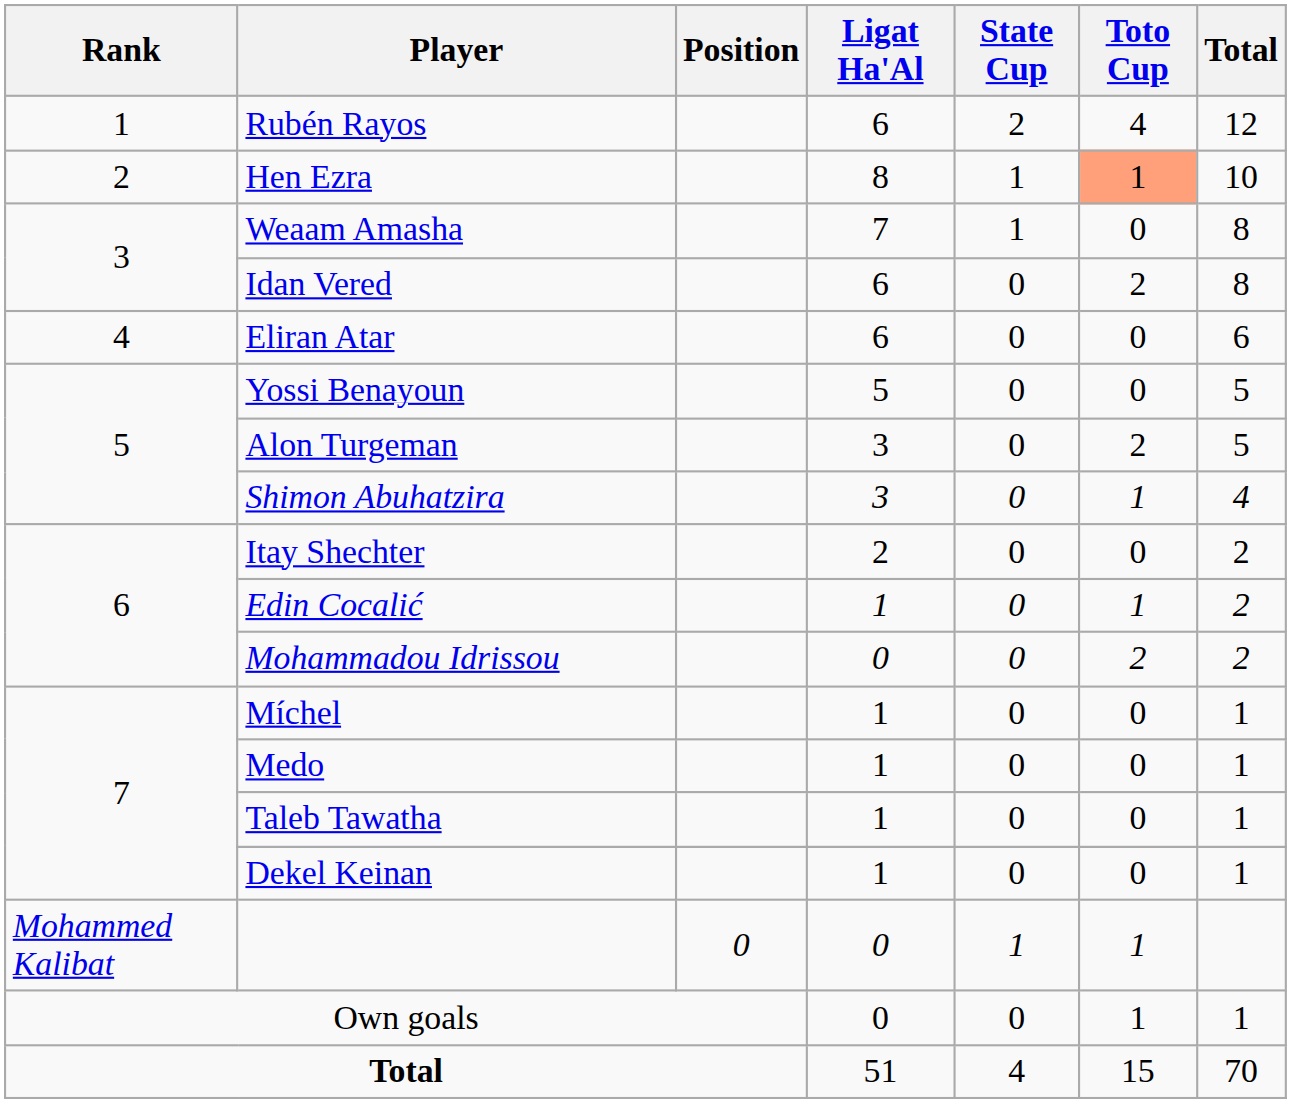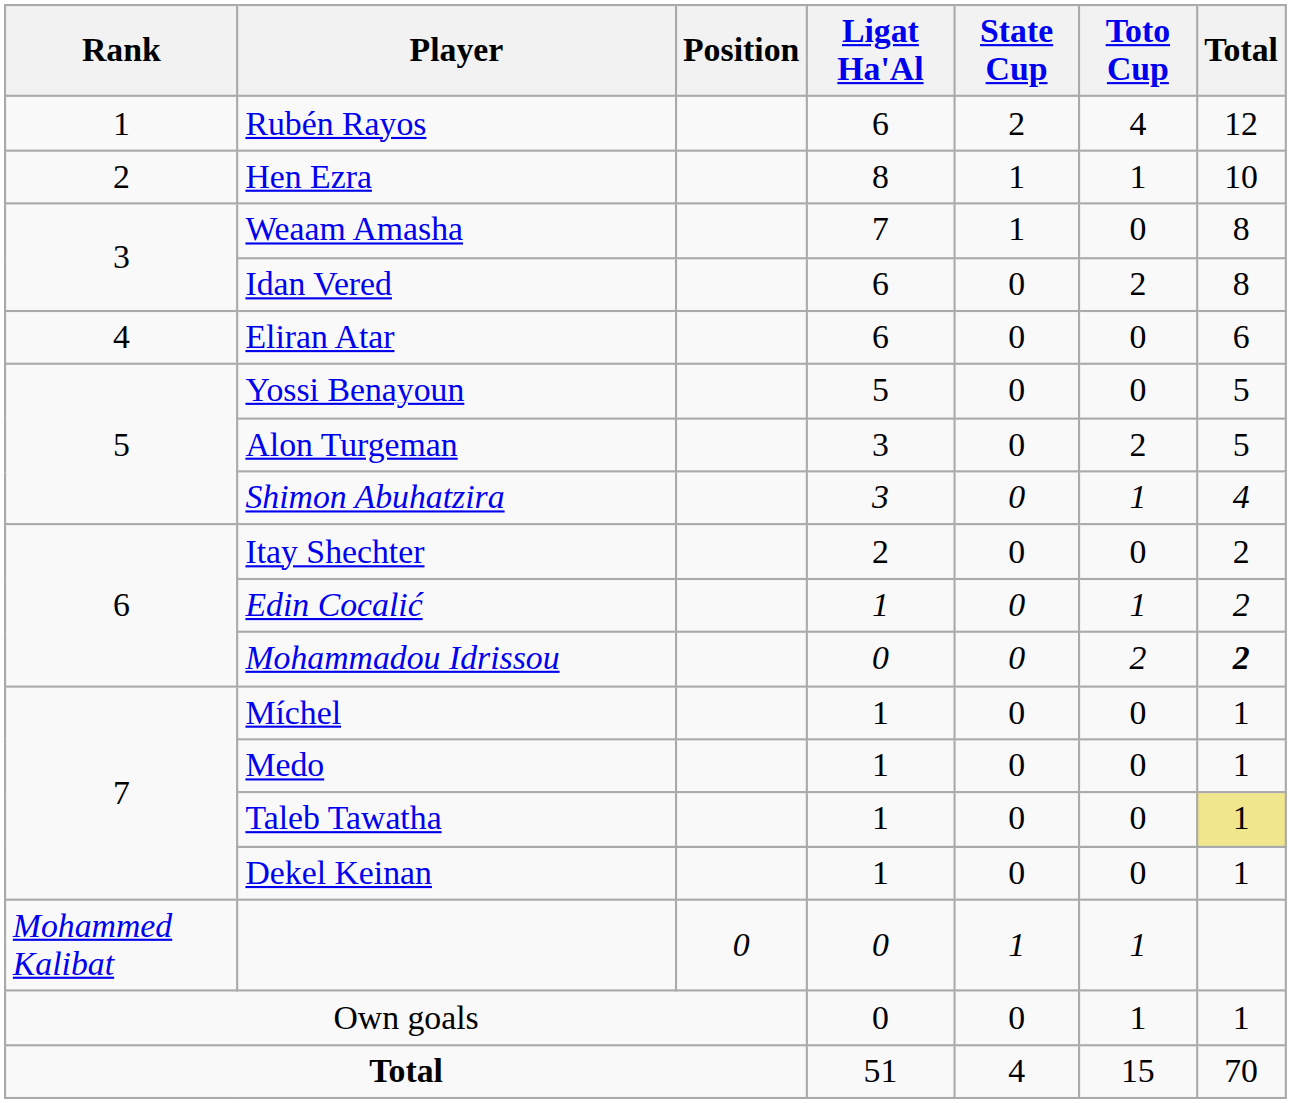Hen Ezra | Toto Cup: lightsalmon background -> no background
Mohammadou Idrissou | Total: normal -> bold
Taleb Tawatha | Total: no background -> khaki background
